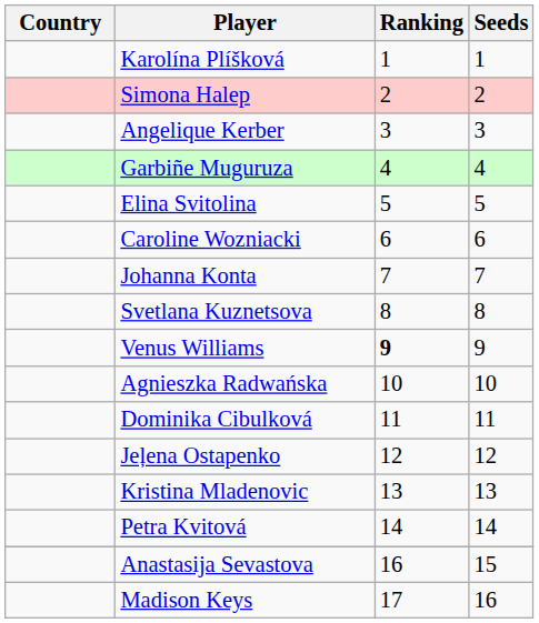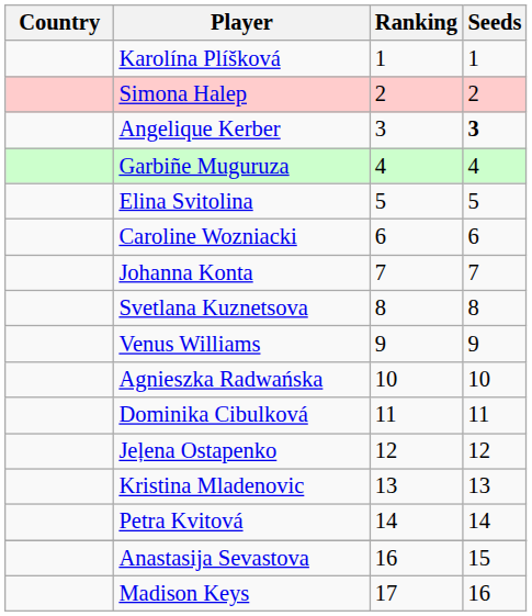Angelique Kerber | Seeds: normal -> bold
Venus Williams | Ranking: bold -> normal
